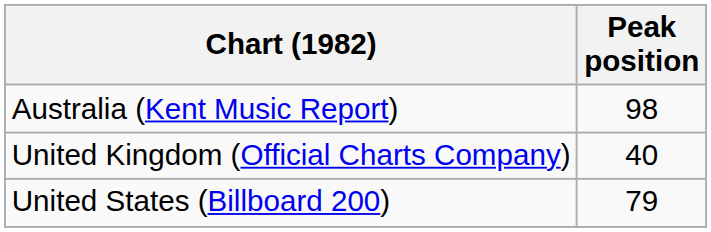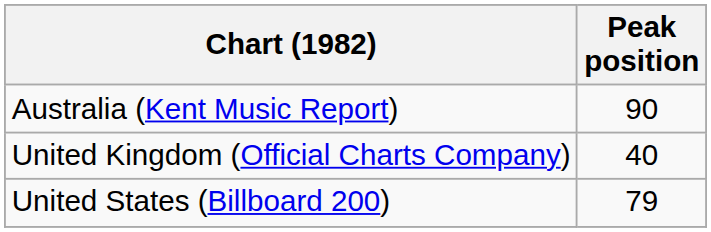Australia (Kent Music Report) | Peak position: 98 -> 90
